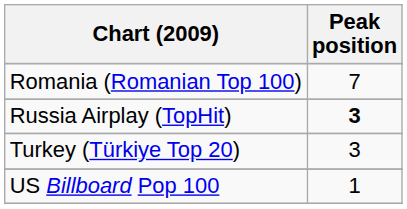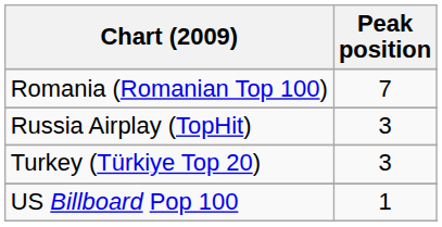Russia Airplay (TopHit) | Peak position: bold -> normal
